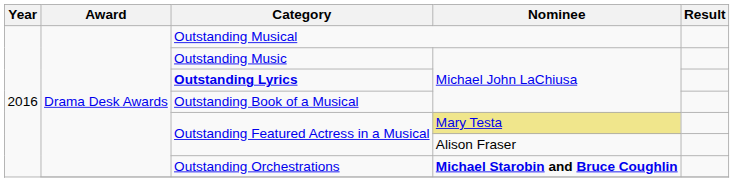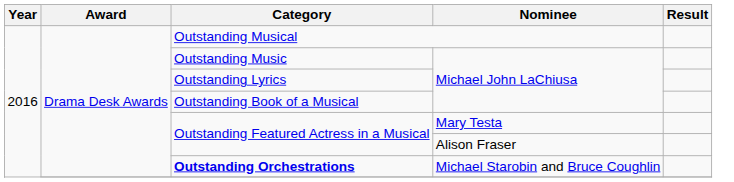Outstanding Lyrics | Category: bold -> normal
Outstanding Featured Actress in a Musical / Mary Testa | Nominee: khaki background -> no background
Outstanding Orchestrations | Category: normal -> bold
Outstanding Orchestrations | Nominee: bold -> normal
